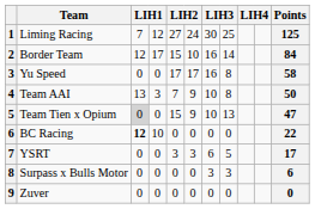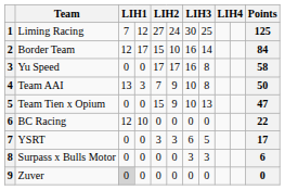Team Tien x Opium | column 3: lightgrey background -> no background
BC Racing | column 3: bold -> normal
Zuver | column 3: no background -> lightgrey background
